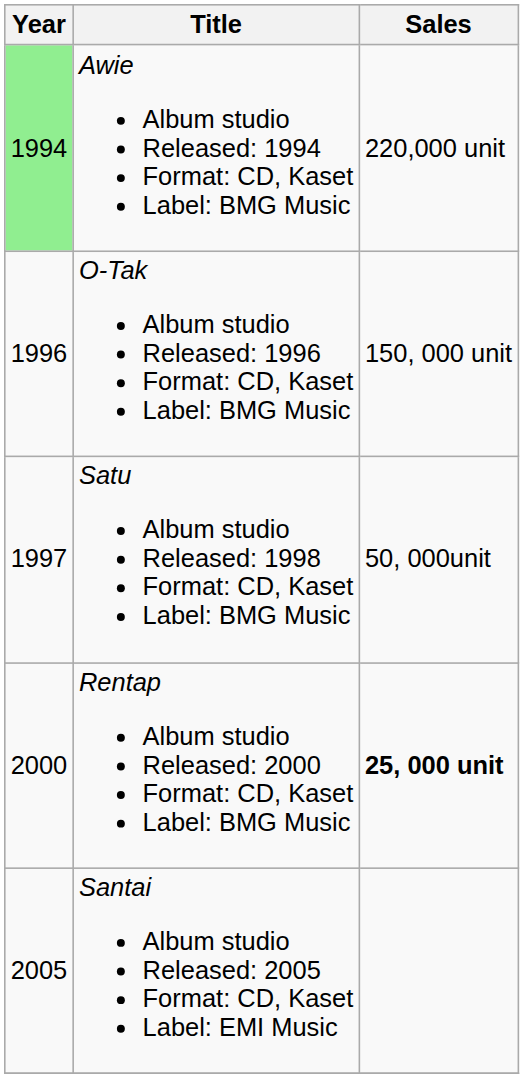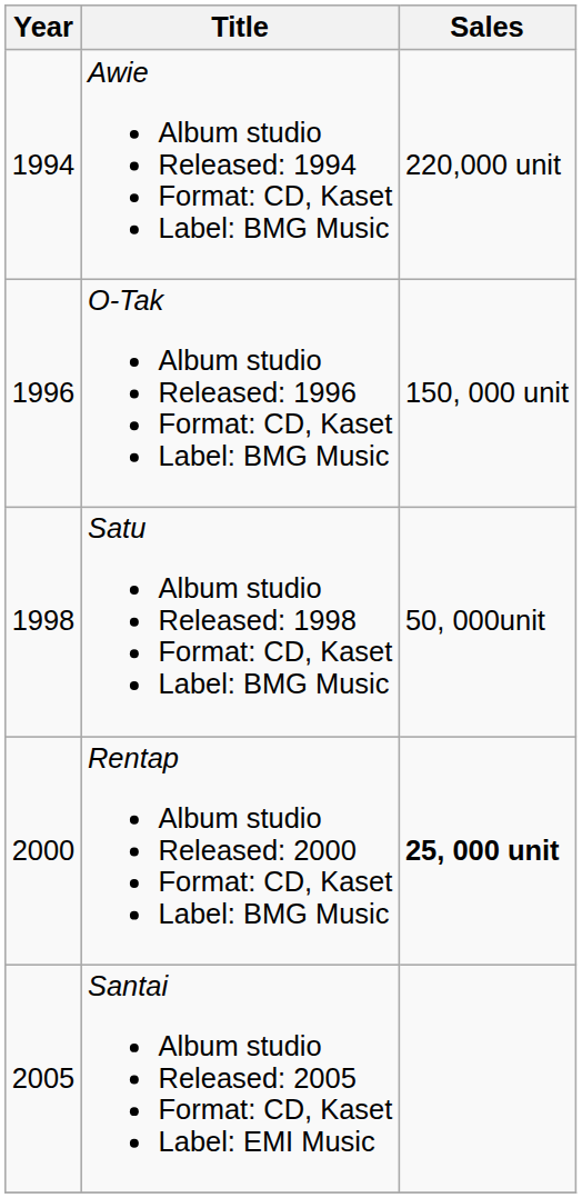row 2 | Year: lightgreen background -> no background
row 4 | Year: 1997 -> 1998
